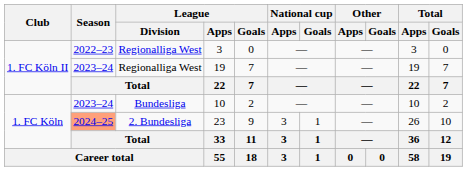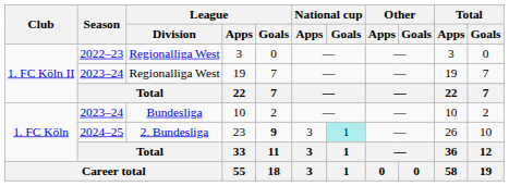23 | Season: lightsalmon background -> no background
23 | League / Goals: normal -> bold
23 | National cup / Goals: no background -> paleturquoise background
